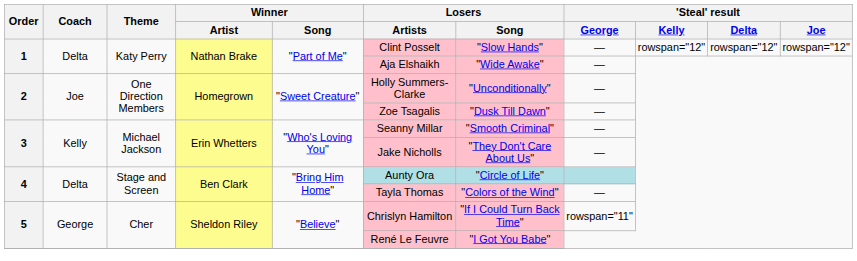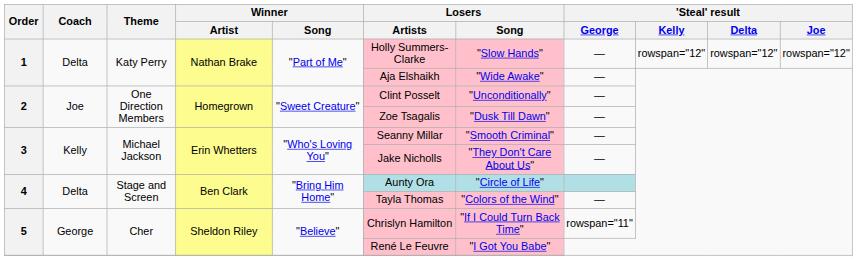row 3 | Losers / Artists: Clint Posselt -> Holly Summers-Clarke
row 5 | Losers / Artists: Holly Summers-Clarke -> Clint Posselt
